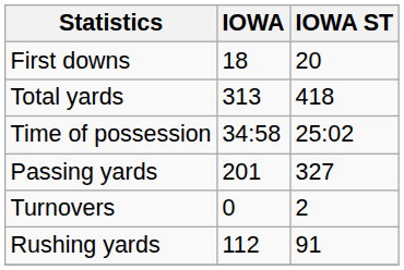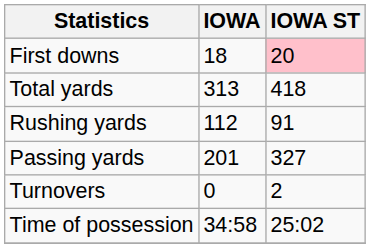First downs | IOWA ST: no background -> pink background
rows swapped: Rushing yards <-> Time of possession
